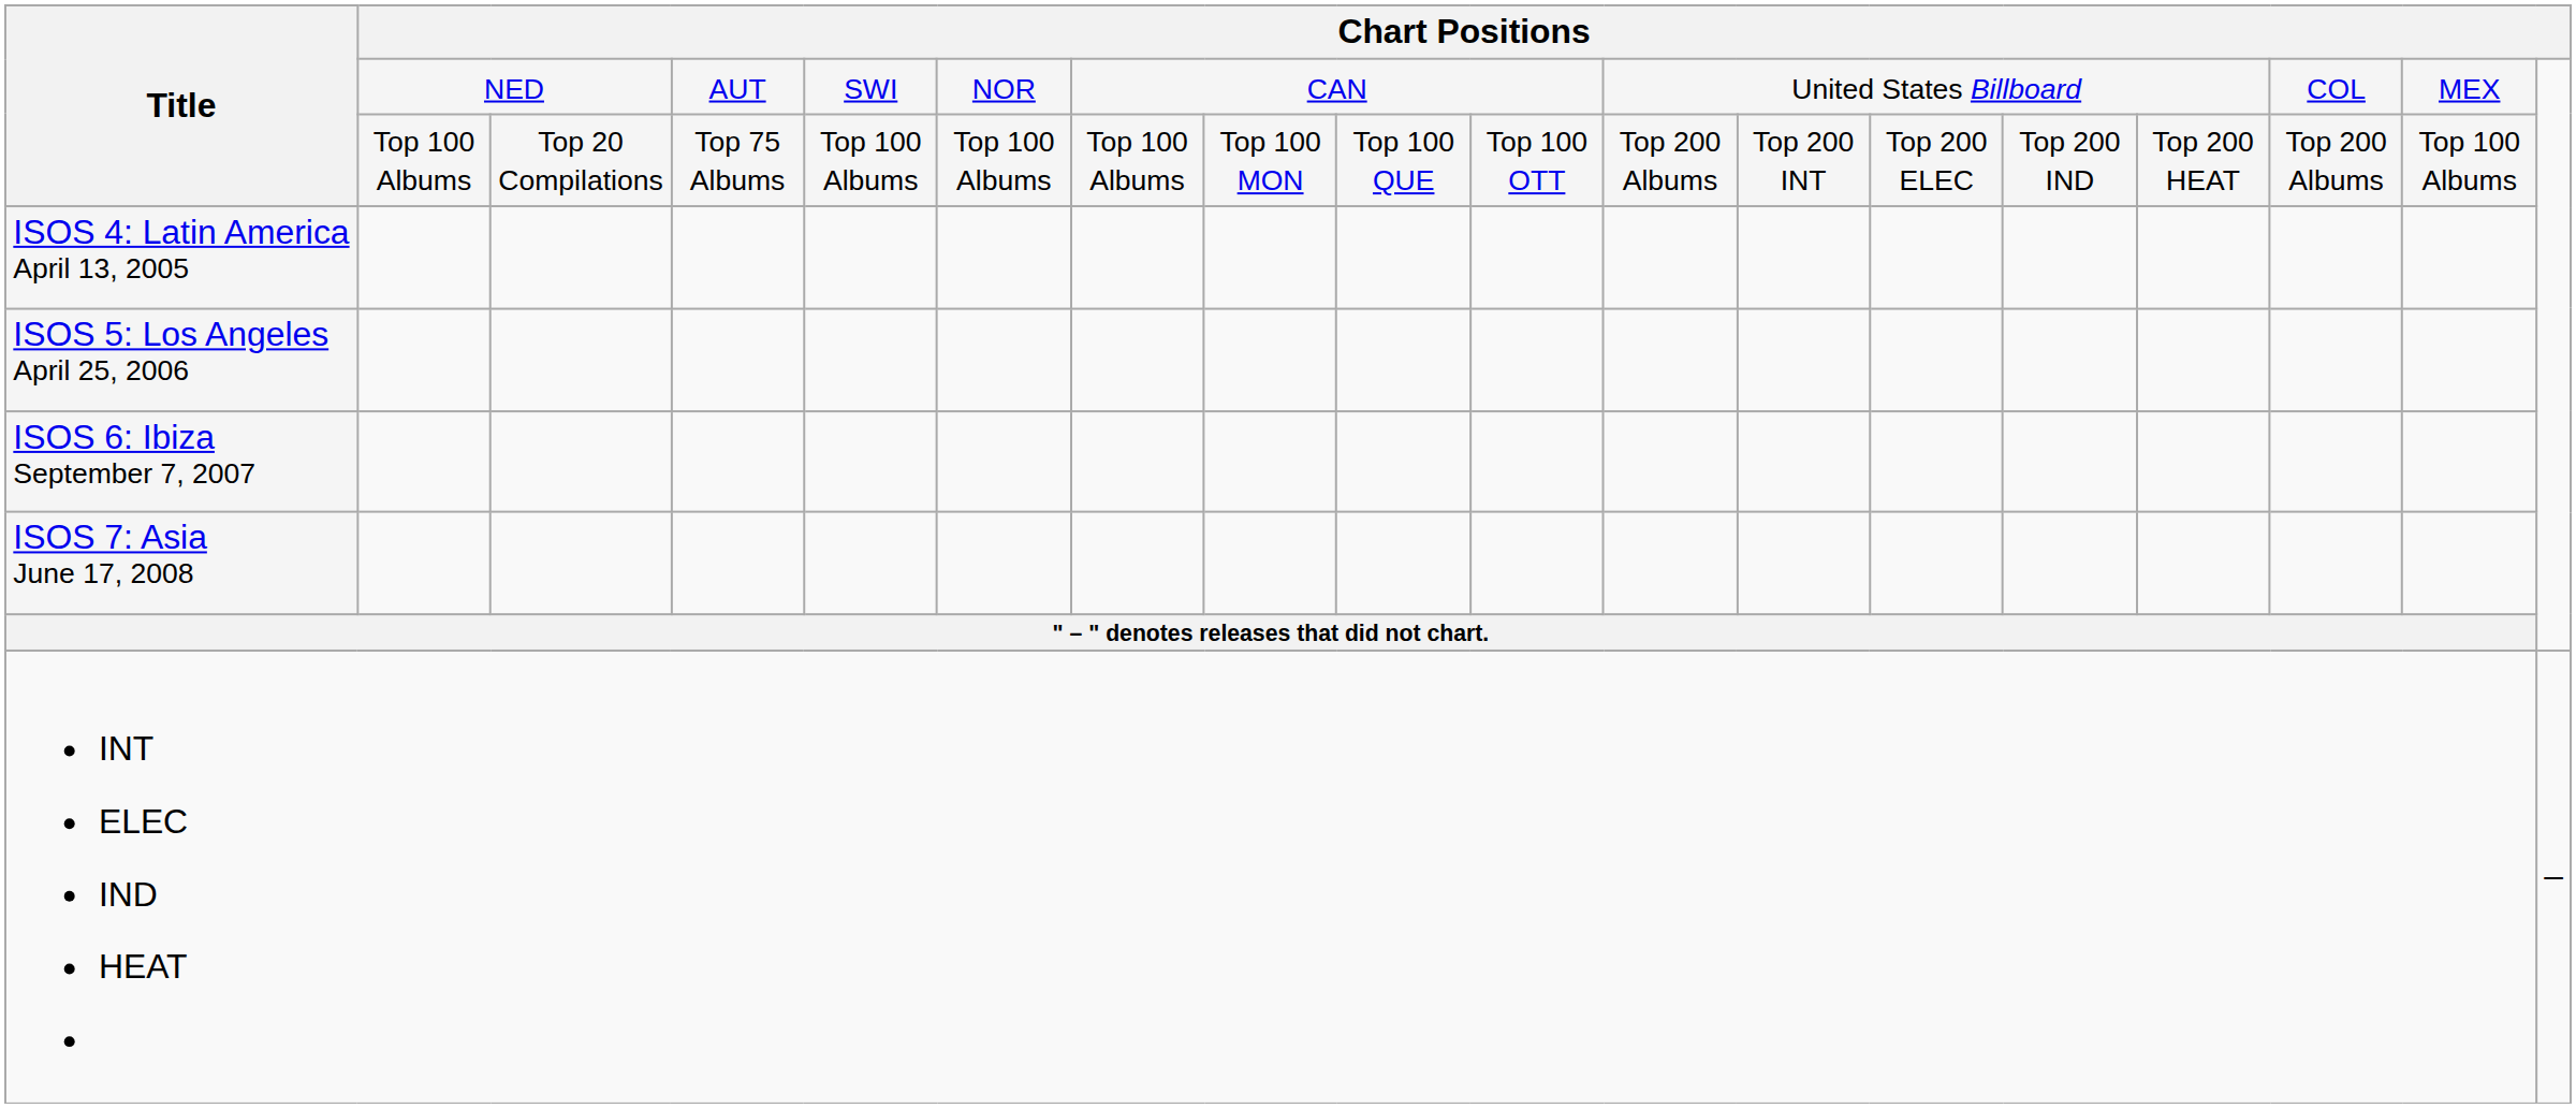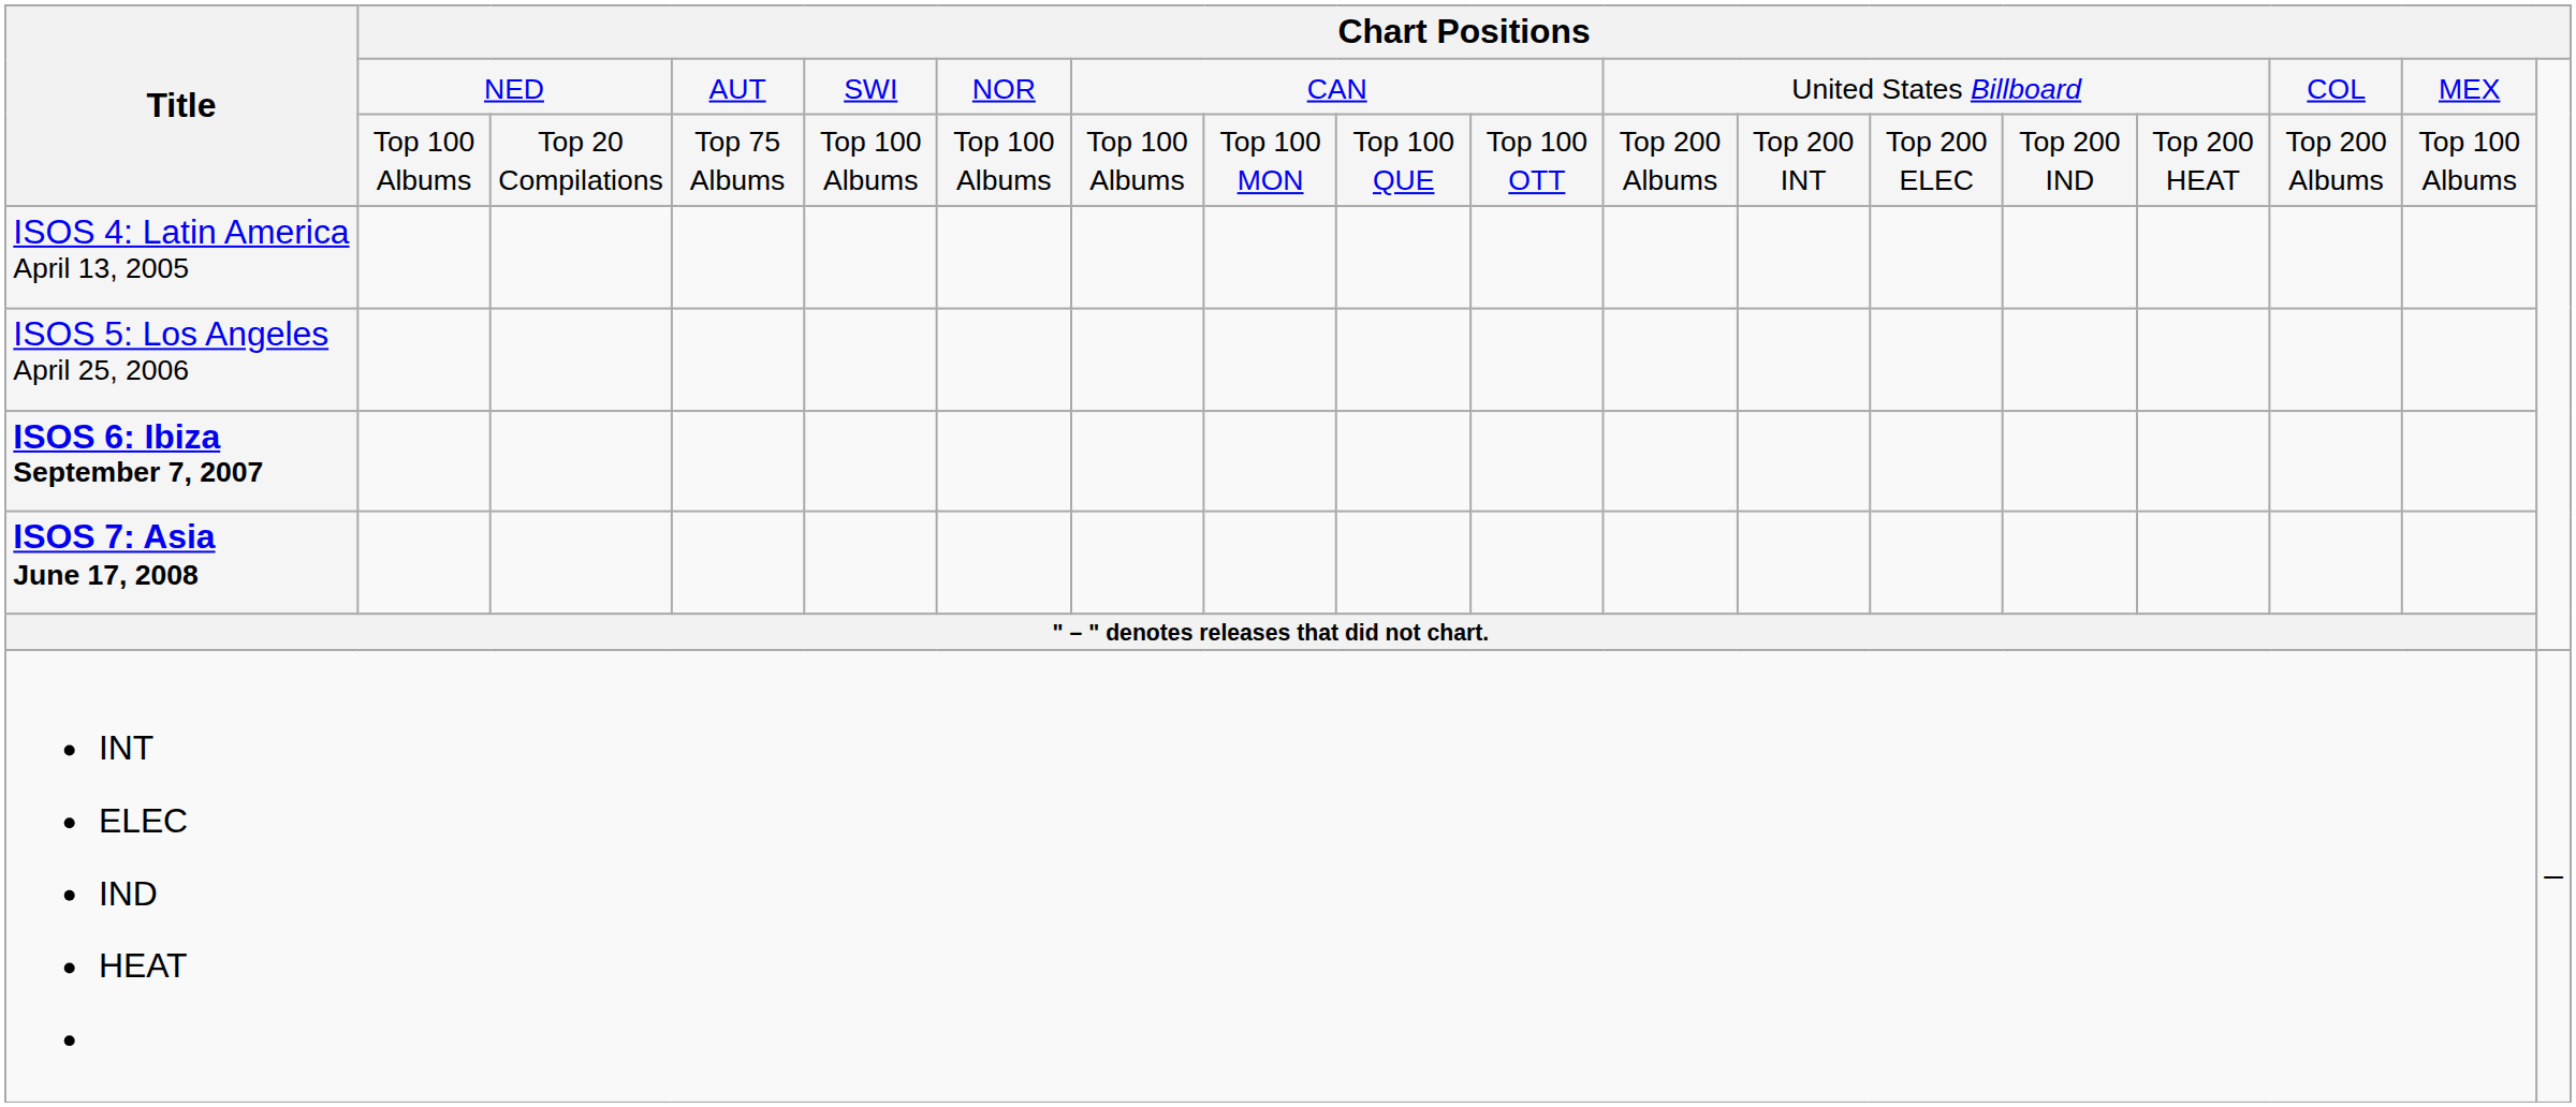ISOS 6: Ibiza September 7, 2007 | Title: normal -> bold
ISOS 7: Asia June 17, 2008 | Title: normal -> bold
